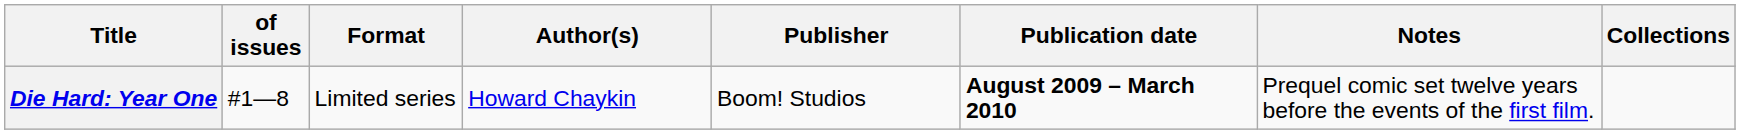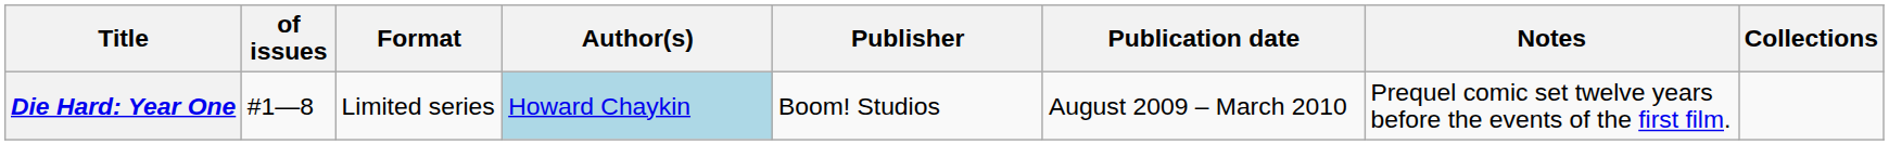Die Hard: Year One | Author(s): no background -> lightblue background
Die Hard: Year One | Publication date: bold -> normal
